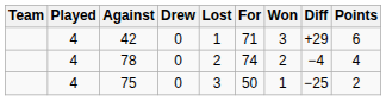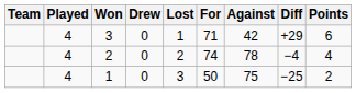columns swapped: Won <-> Against
